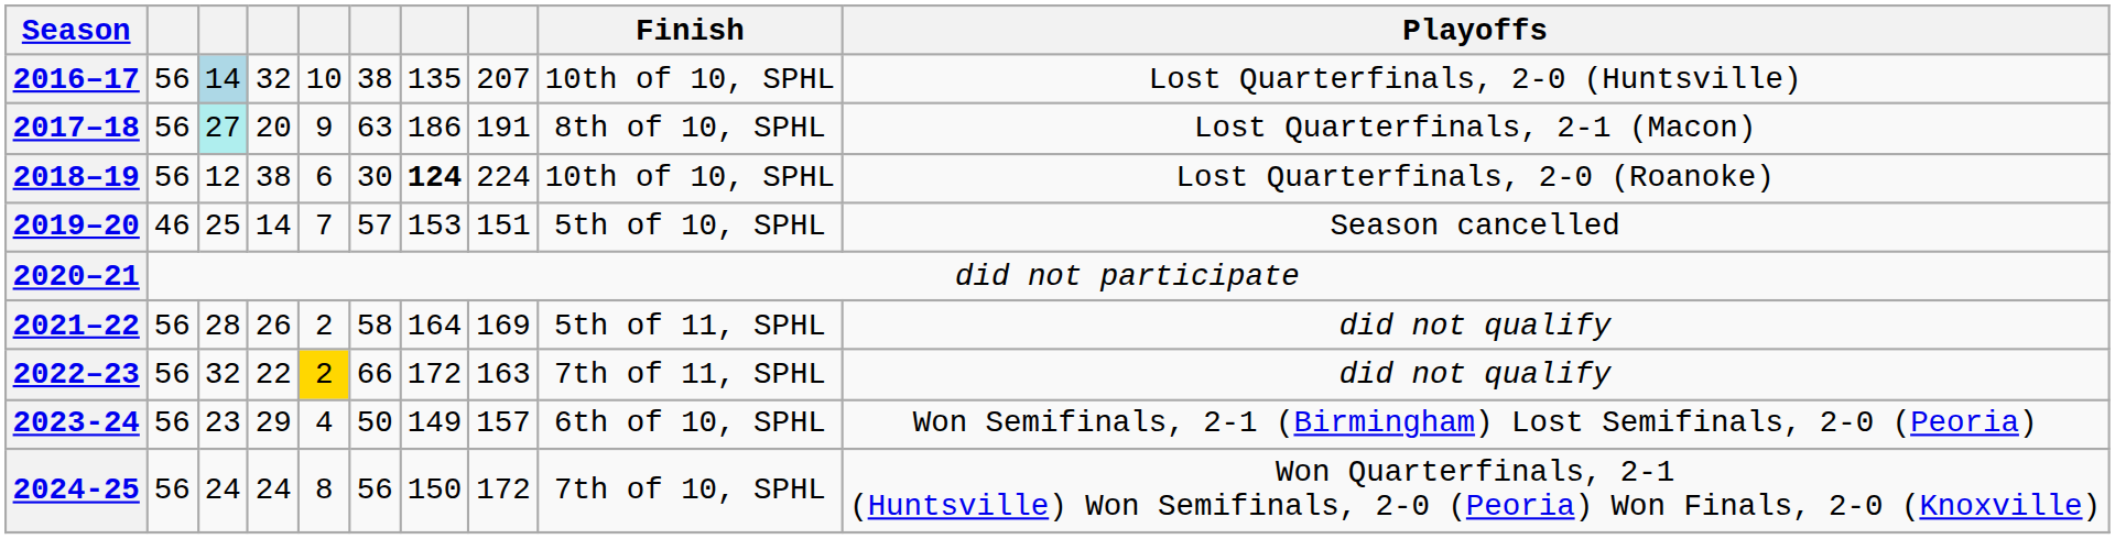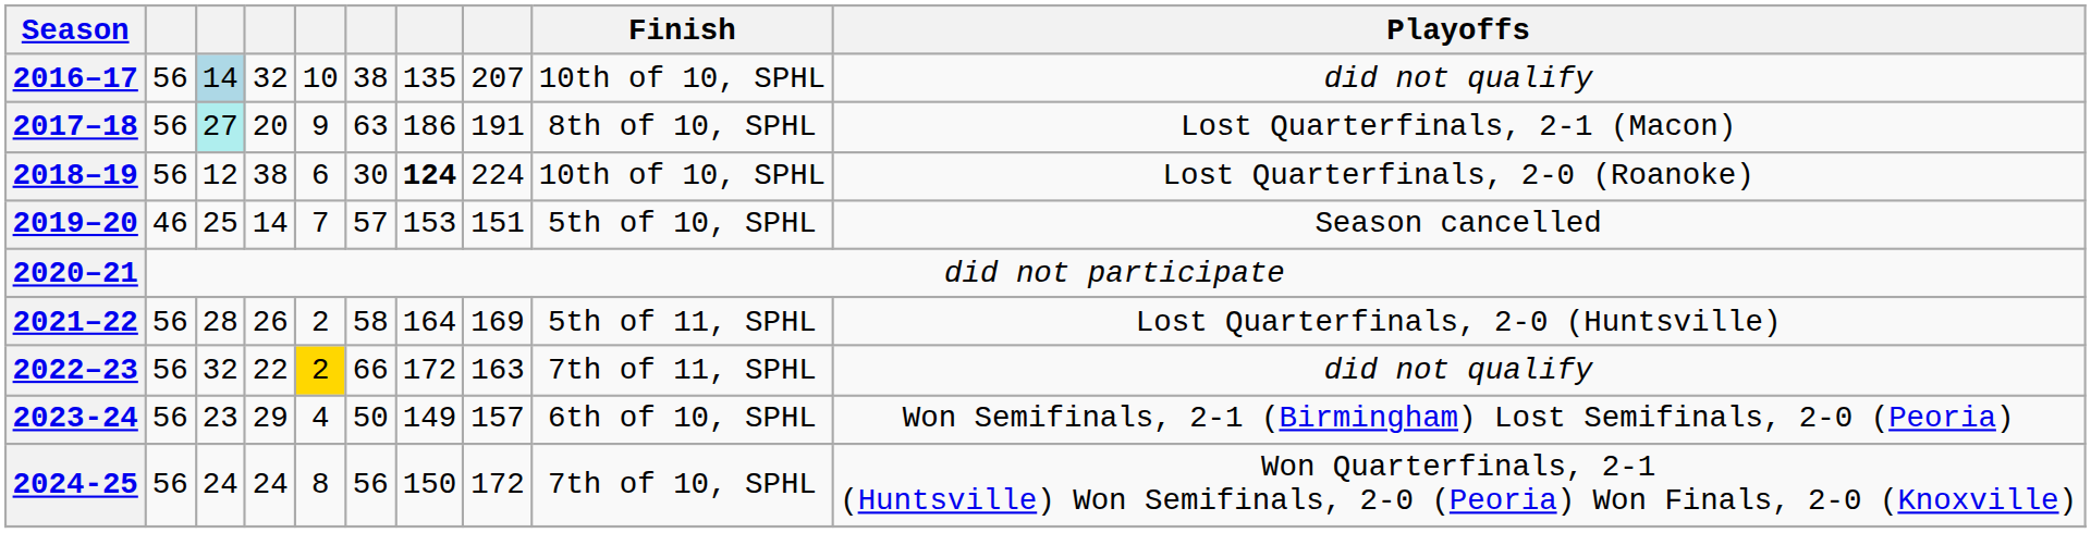2016–17 | Playoffs: Lost Quarterfinals, 2-0 (Huntsville) -> did not qualify
2021–22 | Playoffs: did not qualify -> Lost Quarterfinals, 2-0 (Huntsville)
